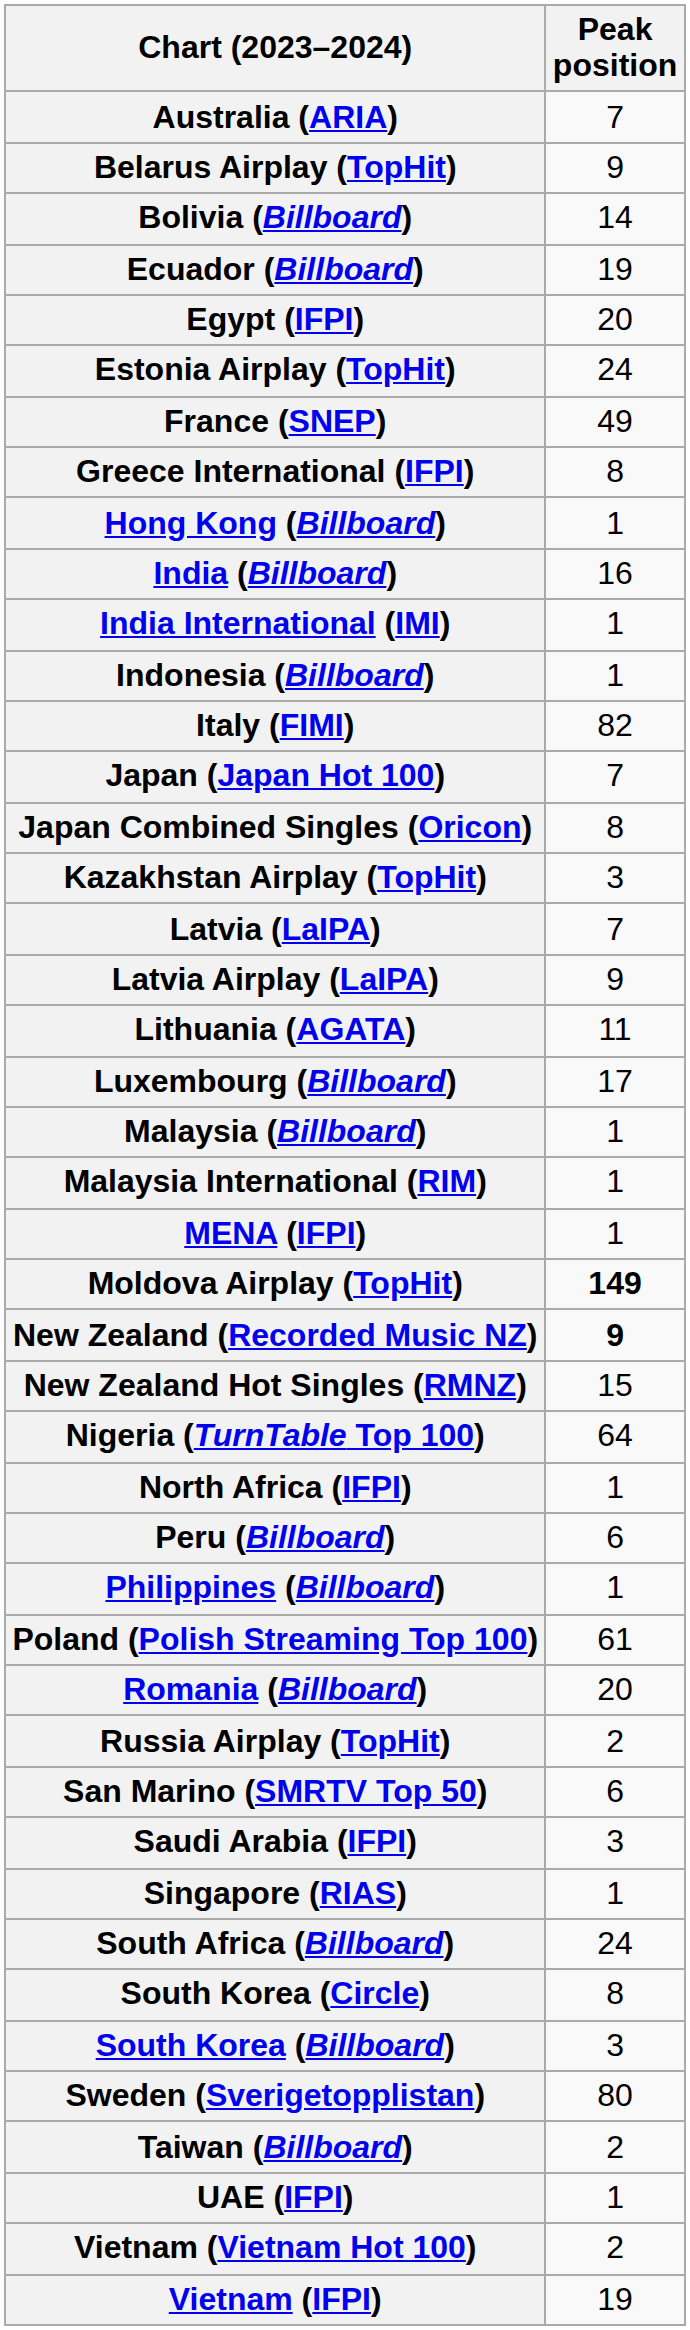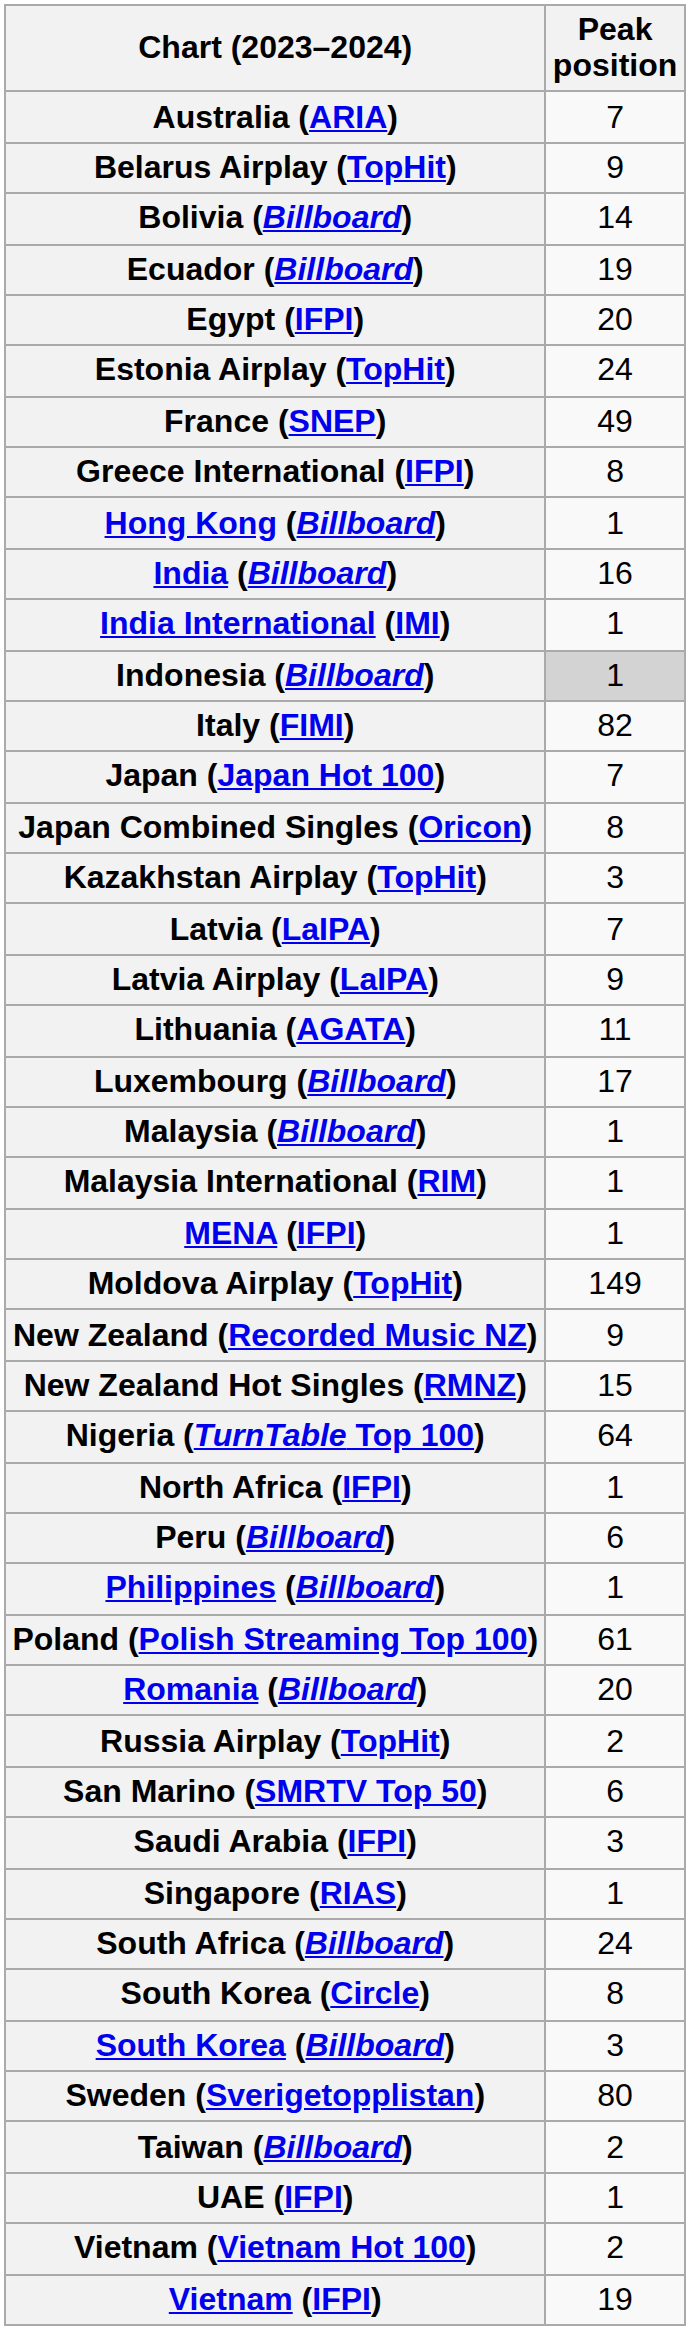Indonesia (Billboard) | Peak position: no background -> lightgrey background
Moldova Airplay (TopHit) | Peak position: bold -> normal
New Zealand (Recorded Music NZ) | Peak position: bold -> normal
